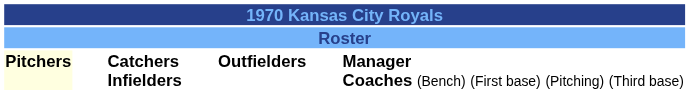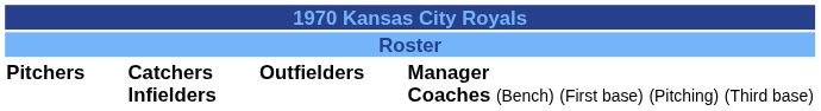Pitchers | column 1: lightyellow background -> no background
